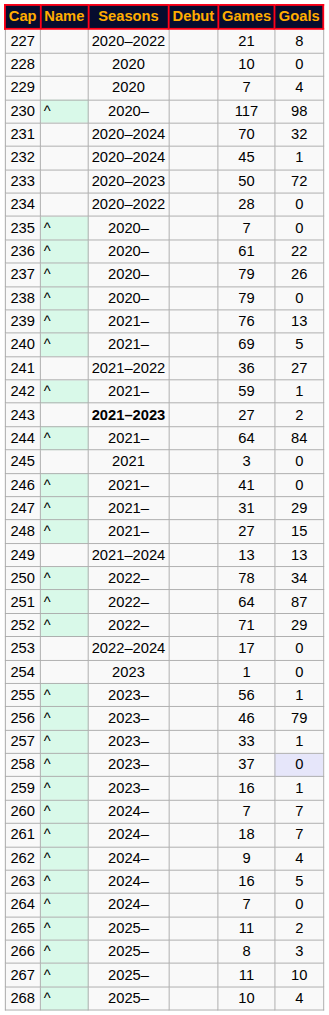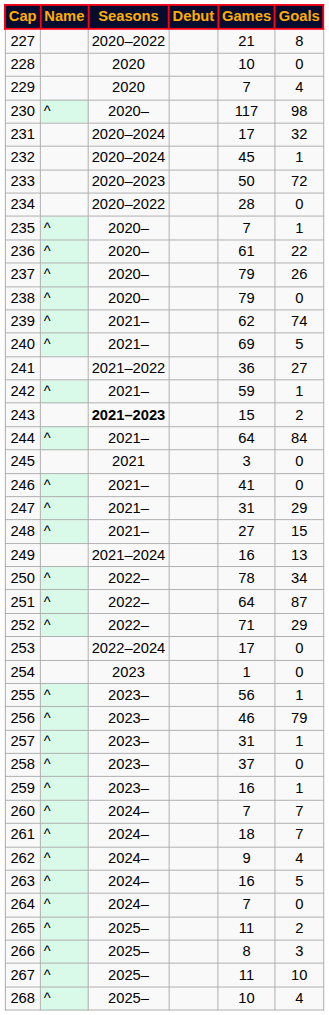231 | Games: 70 -> 17
235 | Goals: 0 -> 1
239 | Games: 76 -> 62
239 | Goals: 13 -> 74
243 | Games: 27 -> 15
249 | Games: 13 -> 16
257 | Games: 33 -> 31
258 | Goals: lavender background -> no background
